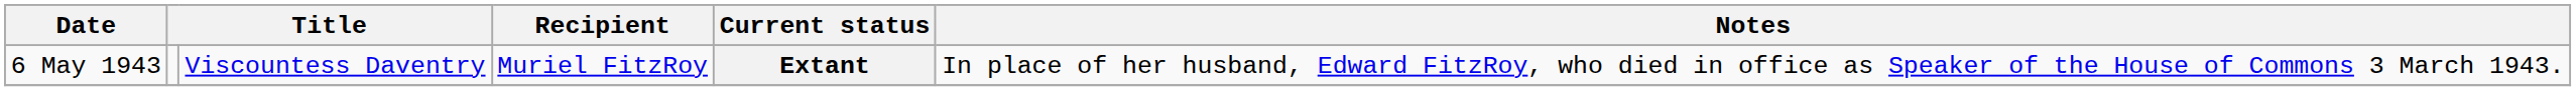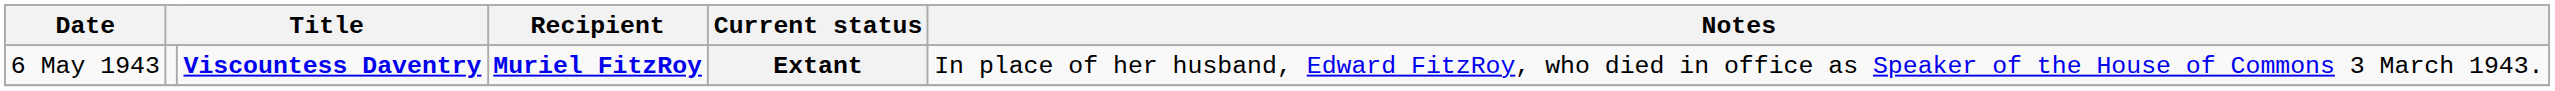6 May 1943 | column 3: normal -> bold
6 May 1943 | Recipient: normal -> bold
